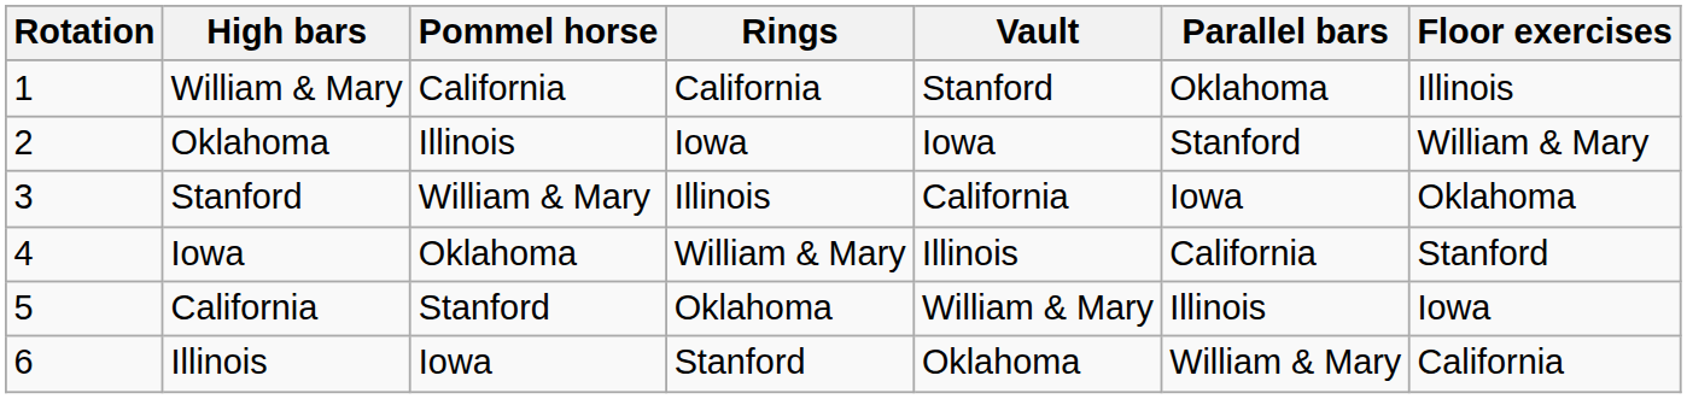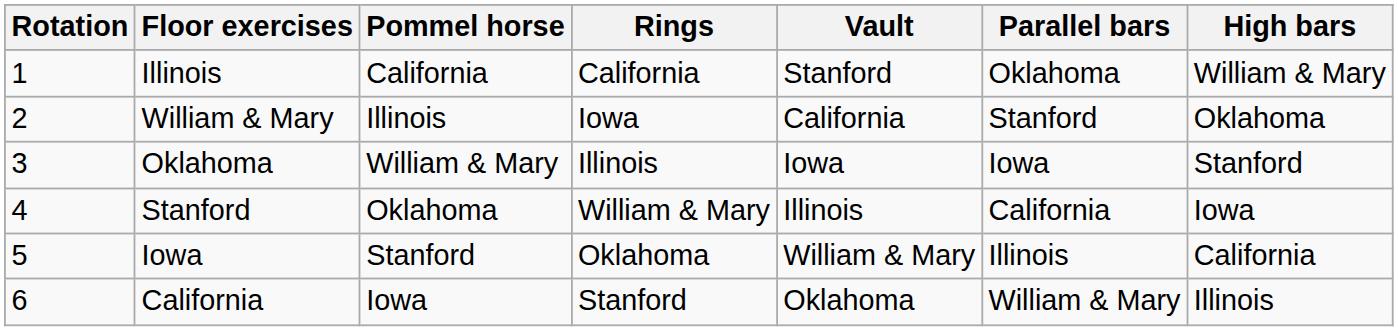columns swapped: Floor exercises <-> High bars
row 3 | Vault: Iowa -> California
row 4 | Vault: California -> Iowa
